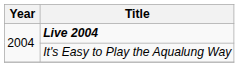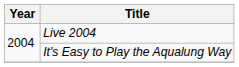Live 2004 | Title: bold -> normal
